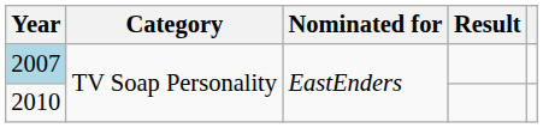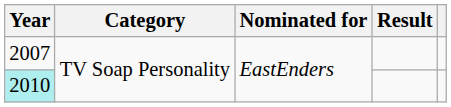2007 | Year: lightblue background -> no background
2010 | Year: no background -> paleturquoise background
